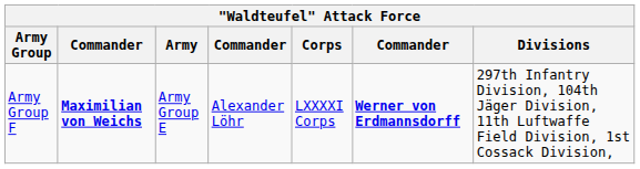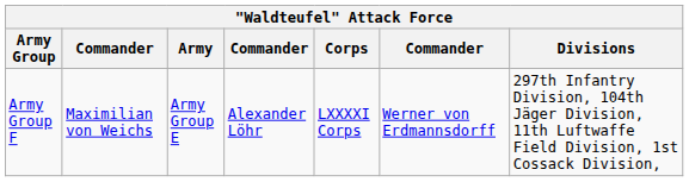Army Group F | column 2: bold -> normal
Army Group F | column 6: bold -> normal
